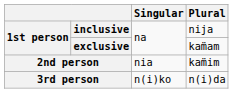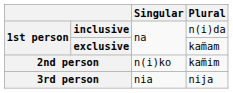inclusive | Plural: nija -> n(i)da
2nd person | Singular: nia -> n(i)ko
3rd person | Singular: n(i)ko -> nia
3rd person | Plural: n(i)da -> nija
